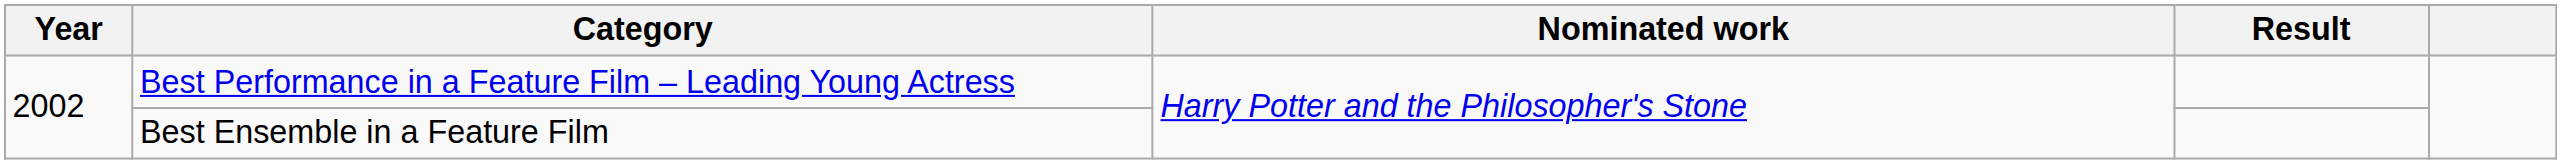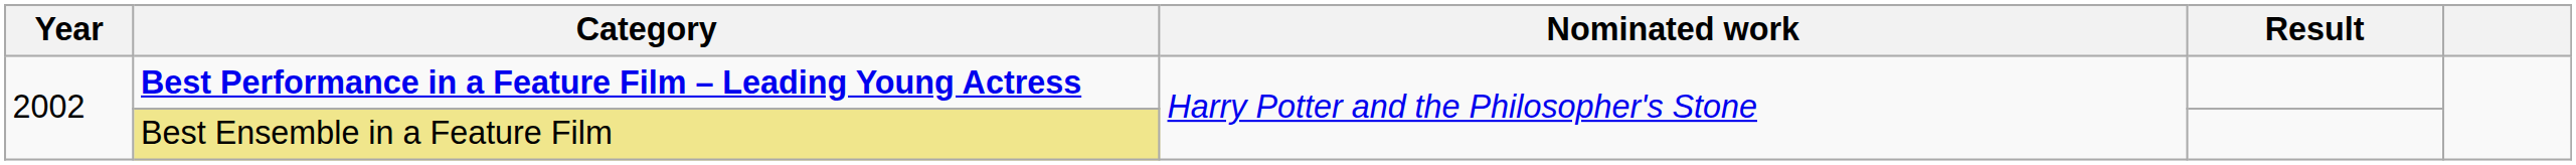Best Performance in a Feature Film – Leading Young Actress | Category: normal -> bold
Best Ensemble in a Feature Film | Category: no background -> khaki background
